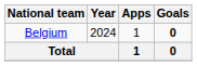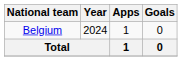Belgium | Goals: bold -> normal
